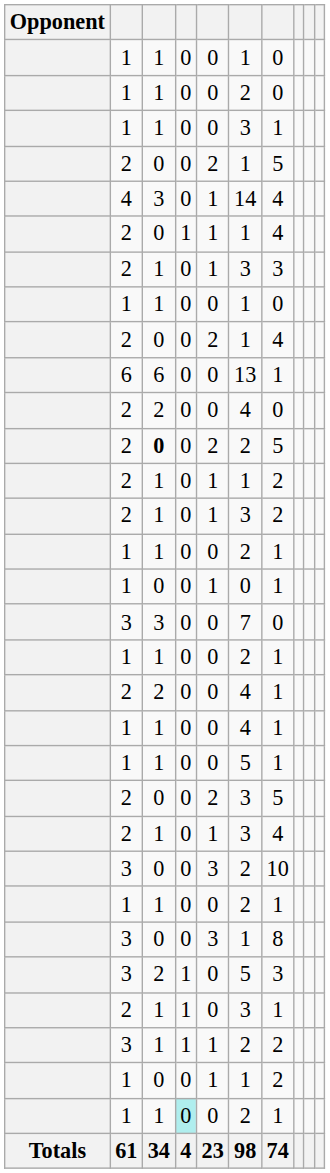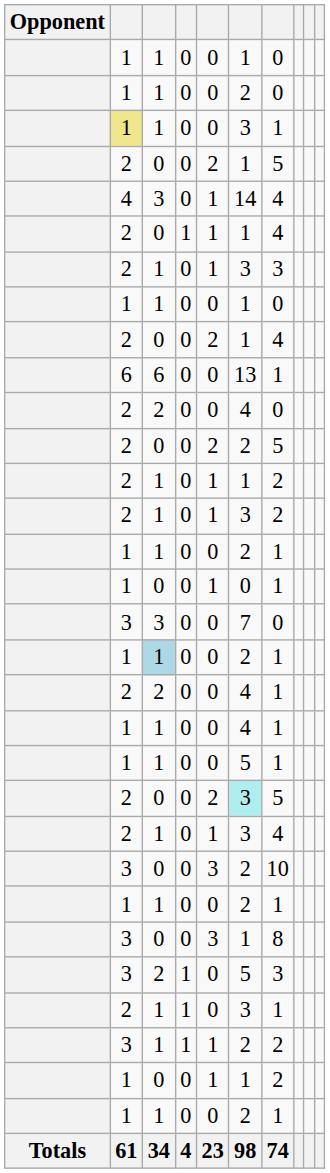row 4 | column 2: no background -> khaki background
row 13 | column 3: bold -> normal
row 19 | column 3: no background -> lightblue background
row 23 | column 6: no background -> paleturquoise background
row 32 | column 4: paleturquoise background -> no background
